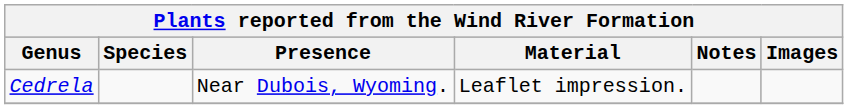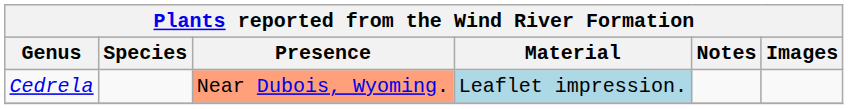Cedrela | Presence: no background -> lightsalmon background
Cedrela | Material: no background -> lightblue background
